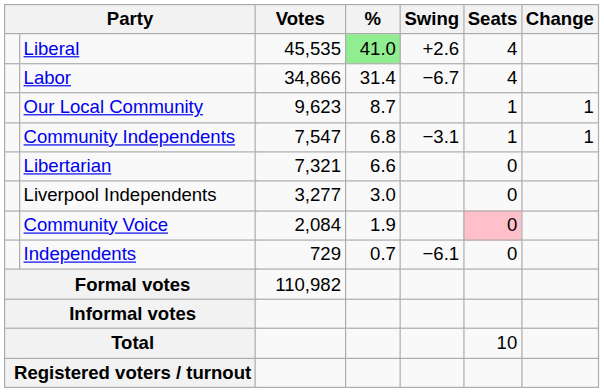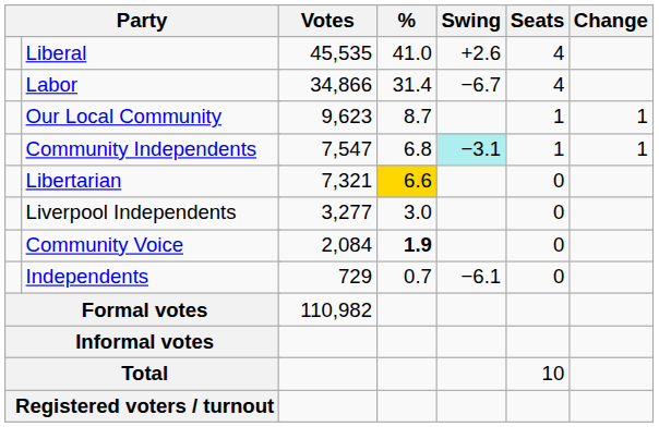Liberal | %: lightgreen background -> no background
Community Independents | Swing: no background -> paleturquoise background
Libertarian | %: no background -> gold background
Community Voice | %: normal -> bold
Community Voice | Seats: pink background -> no background
